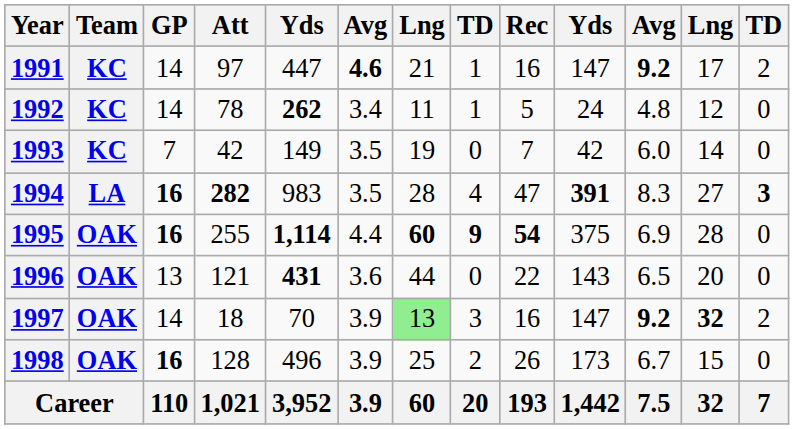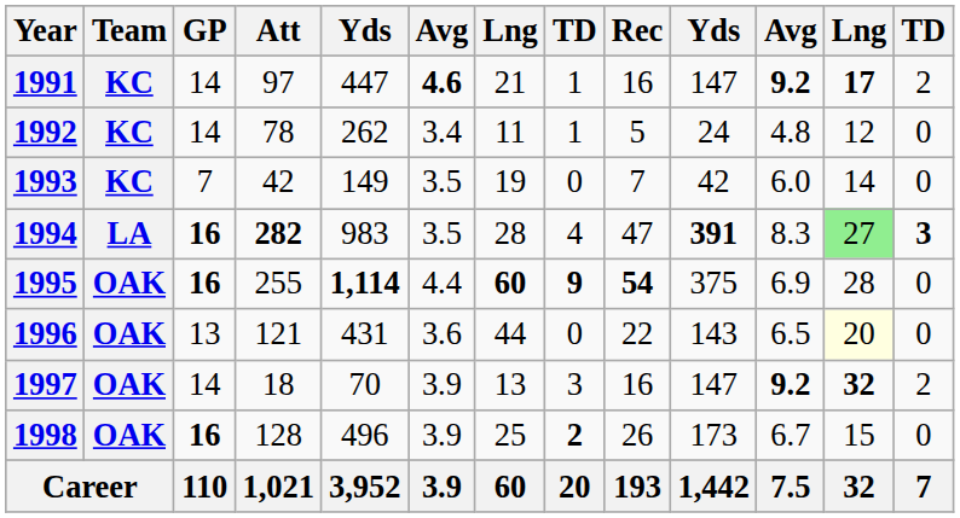1991 | column 12: normal -> bold
1992 | column 5: bold -> normal
1994 | column 12: no background -> lightgreen background
1996 | column 5: bold -> normal
1996 | column 12: no background -> lightyellow background
1997 | column 7: lightgreen background -> no background
1998 | column 8: normal -> bold
